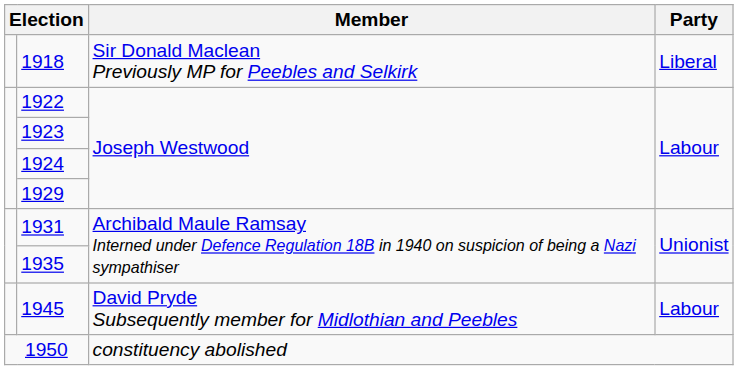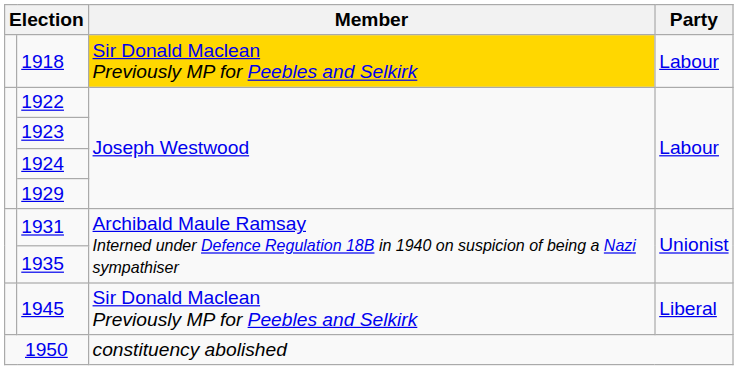1918 | Member: no background -> gold background
1918 | Party: Liberal -> Labour
1945 | Member: David Pryde Subsequently member for Midlothian and Peebles -> Sir Donald Maclean Previously MP for Peebles and Selkirk
1945 | Party: Labour -> Liberal
